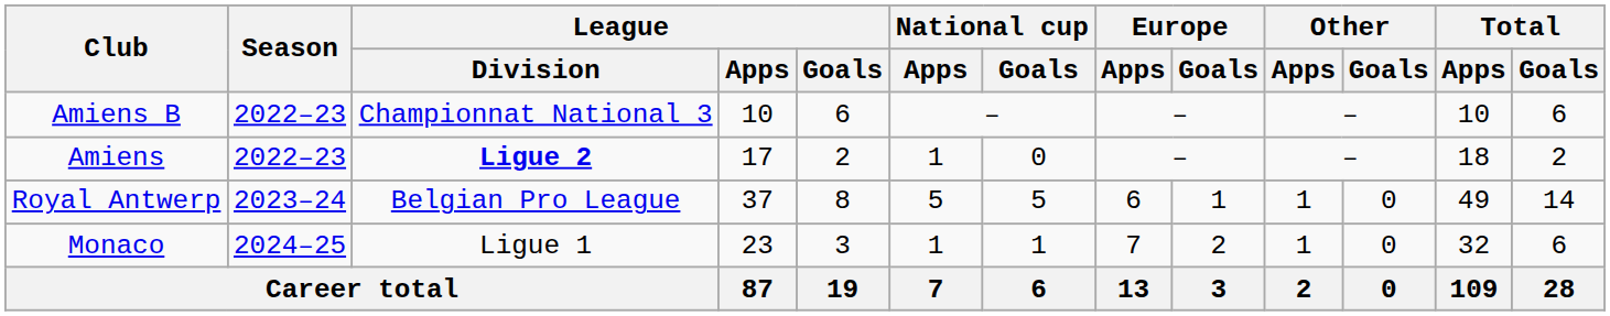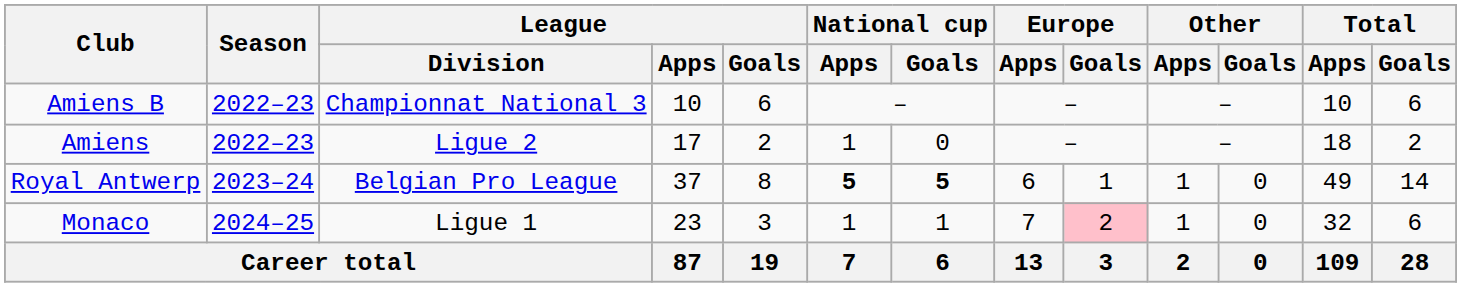Amiens | League / Division: bold -> normal
Royal Antwerp | National cup / Apps: normal -> bold
Royal Antwerp | National cup / Goals: normal -> bold
Monaco | Europe / Goals: no background -> pink background
